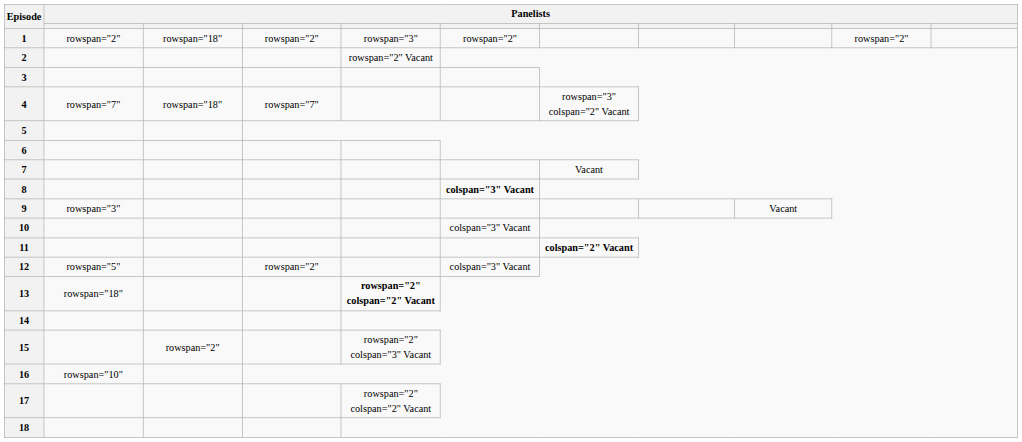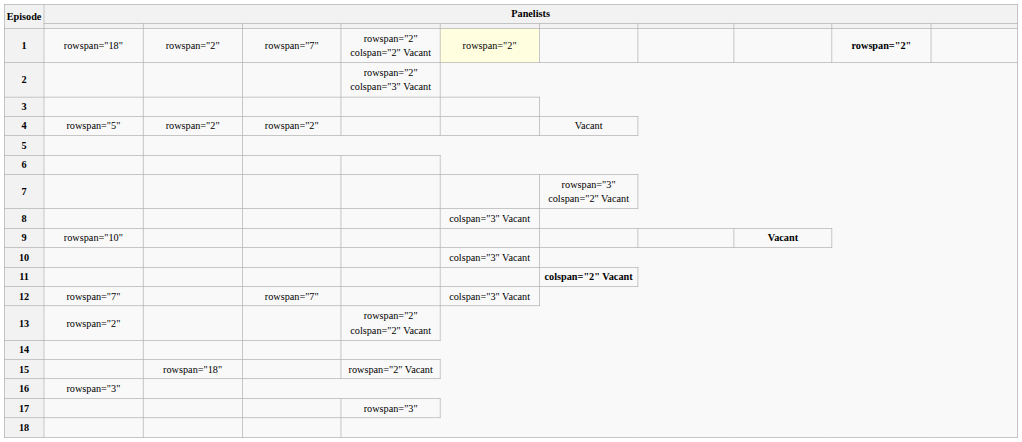1 | column 2: rowspan="2" -> rowspan="18"
1 | column 3: rowspan="18" -> rowspan="2"
1 | column 4: rowspan="2" -> rowspan="7"
1 | column 5: rowspan="3" -> rowspan="2" colspan="2" Vacant
1 | column 6: no background -> lightyellow background
1 | column 10: normal -> bold
2 | column 5: rowspan="2" Vacant -> rowspan="2" colspan="3" Vacant
4 | column 2: rowspan="7" -> rowspan="5"
4 | column 3: rowspan="18" -> rowspan="2"
4 | column 4: rowspan="7" -> rowspan="2"
4 | column 7: rowspan="3" colspan="2" Vacant -> Vacant
7 | column 7: Vacant -> rowspan="3" colspan="2" Vacant
8 | column 6: bold -> normal
9 | column 2: rowspan="3" -> rowspan="10"
9 | column 9: normal -> bold
12 | column 2: rowspan="5" -> rowspan="7"
12 | column 4: rowspan="2" -> rowspan="7"
13 | column 2: rowspan="18" -> rowspan="2"
13 | column 5: bold -> normal
15 | column 3: rowspan="2" -> rowspan="18"
15 | column 5: rowspan="2" colspan="3" Vacant -> rowspan="2" Vacant
16 | column 2: rowspan="10" -> rowspan="3"
17 | column 5: rowspan="2" colspan="2" Vacant -> rowspan="3"
